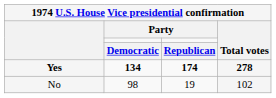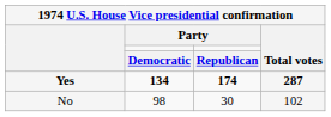Yes | Total votes: 278 -> 287
No | column 3: 19 -> 30
